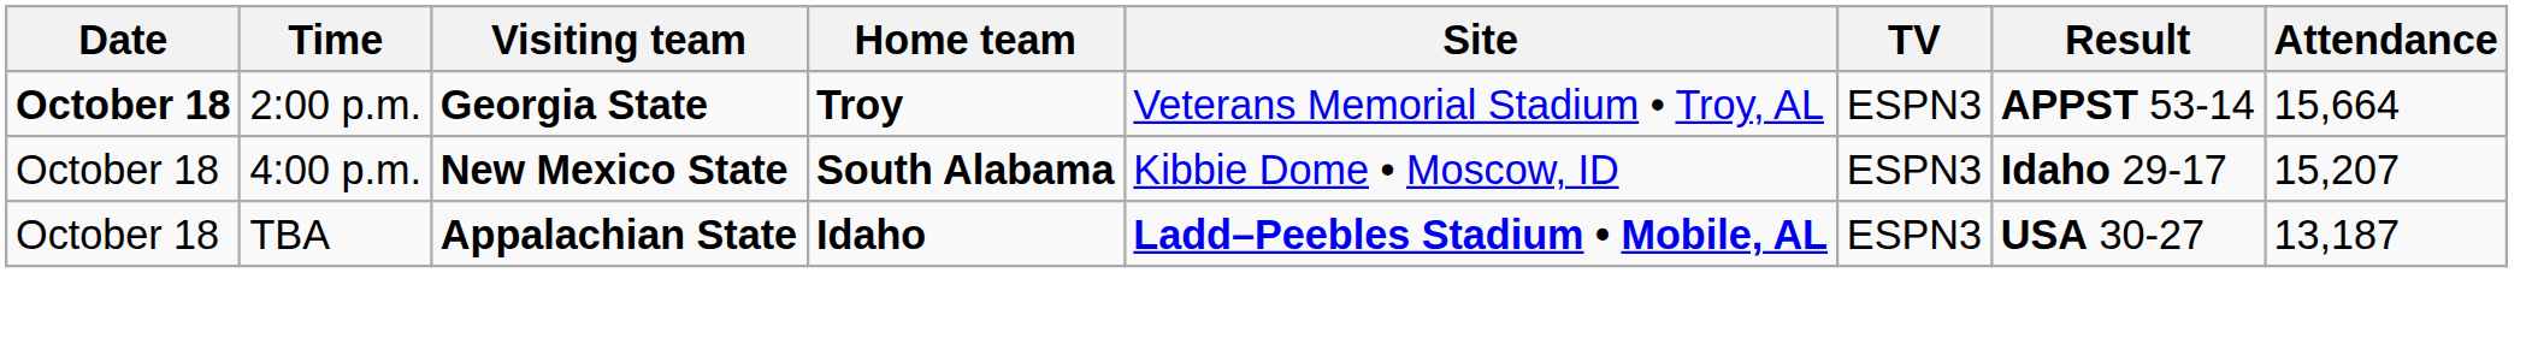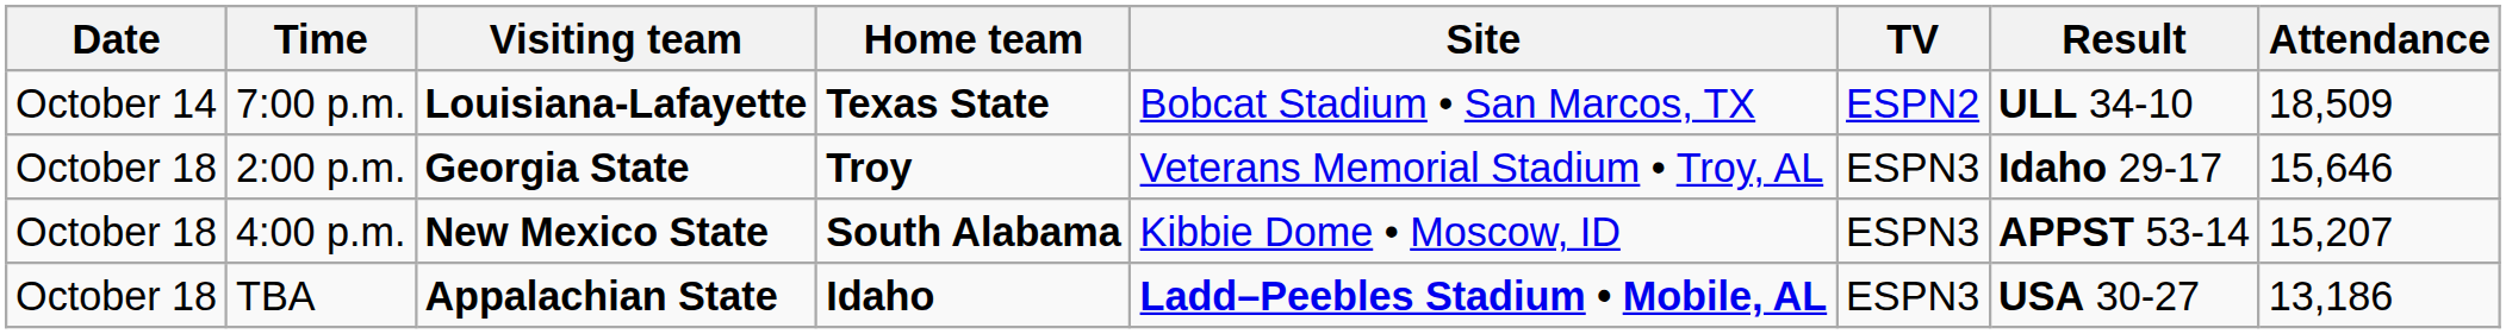+ row: October 14 | 7:00 p.m. | Louisiana-Lafayette | Texas State | Bobcat Stadium • San Marcos, TX | ESPN2 | ULL 34-10 | 18,509
2:00 p.m. | Date: bold -> normal
2:00 p.m. | Result: APPST 53-14 -> Idaho 29-17
2:00 p.m. | Attendance: 15,664 -> 15,646
4:00 p.m. | Result: Idaho 29-17 -> APPST 53-14
TBA | Attendance: 13,187 -> 13,186
